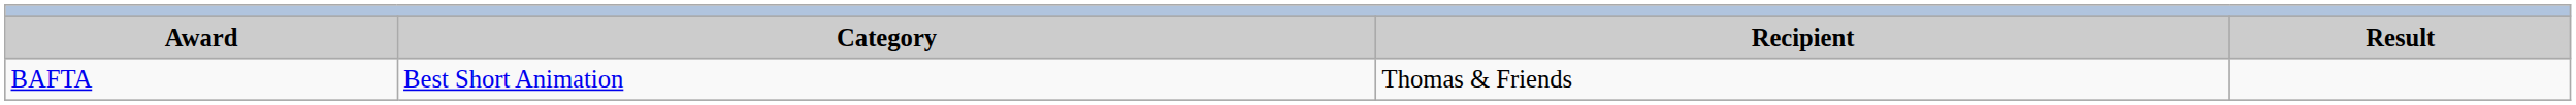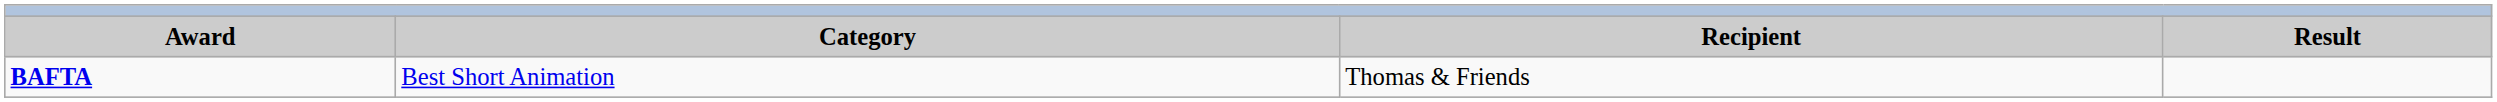BAFTA | Award: normal -> bold
